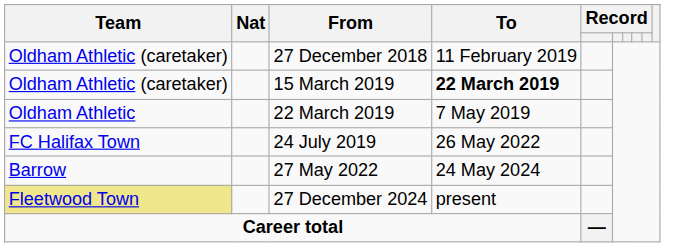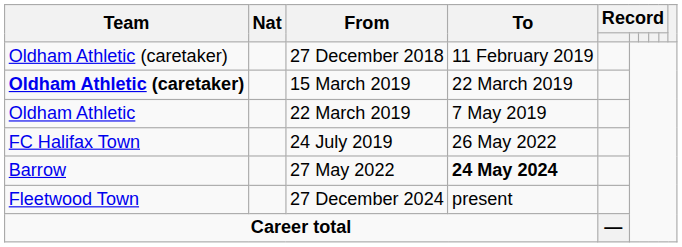15 March 2019 | Team: normal -> bold
15 March 2019 | To: bold -> normal
27 May 2022 | To: normal -> bold
27 December 2024 | Team: khaki background -> no background
